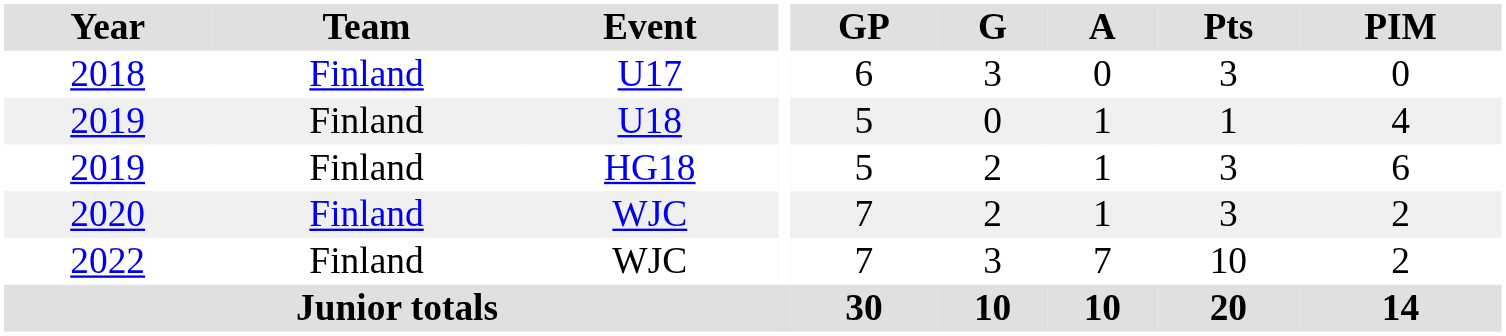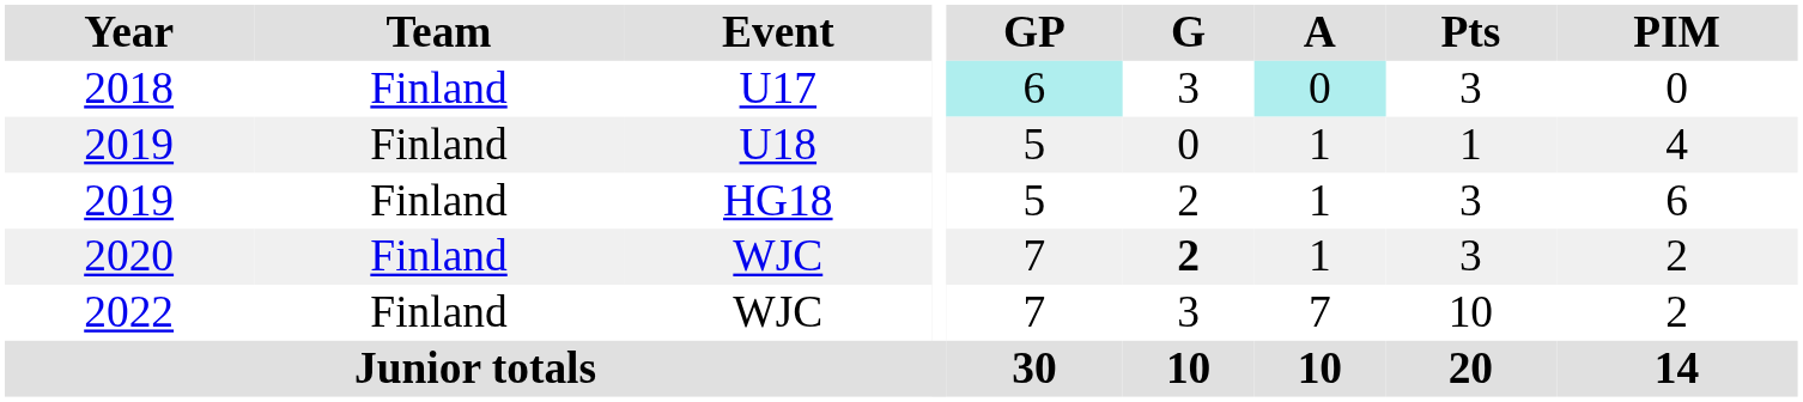2018 | GP: no background -> paleturquoise background
2018 | A: no background -> paleturquoise background
2020 | G: normal -> bold
